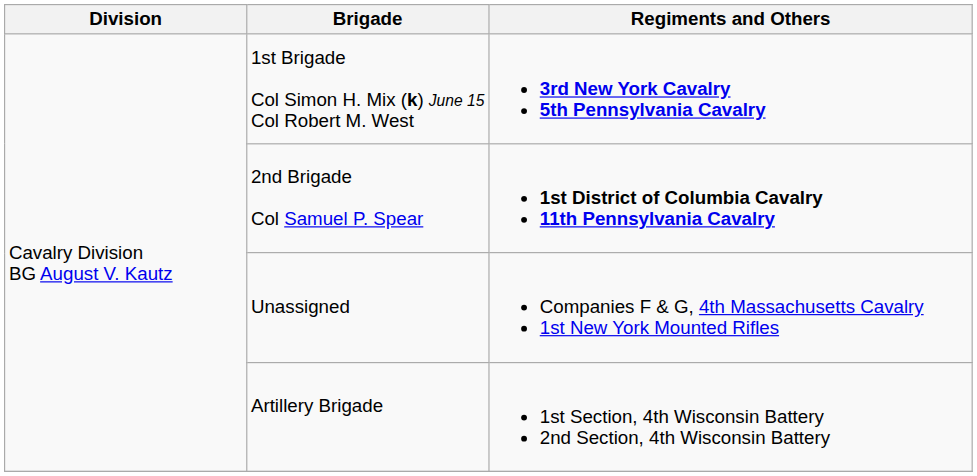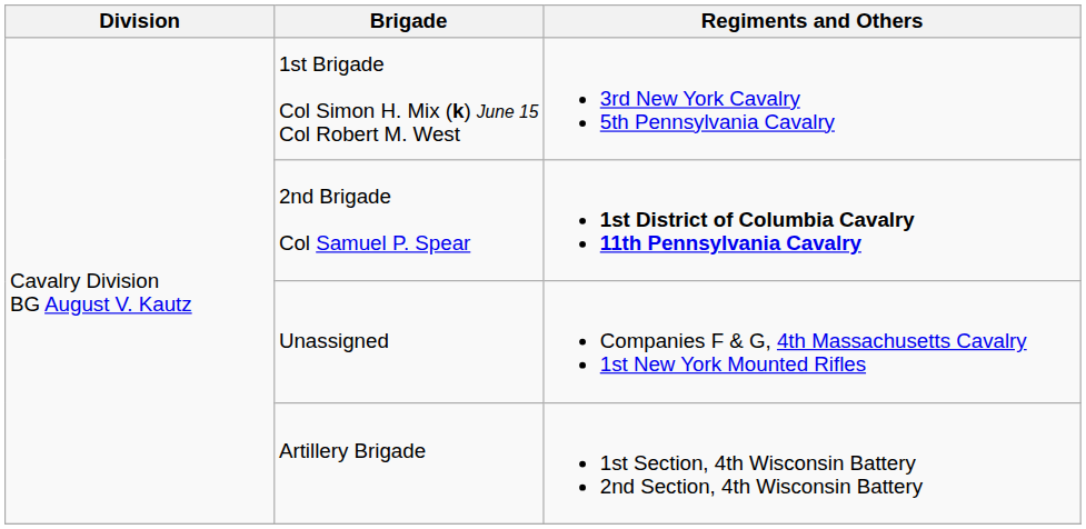1st Brigade Col Simon H. Mix (k) June 15 Col Robert M. West | Regiments and Others: bold -> normal
